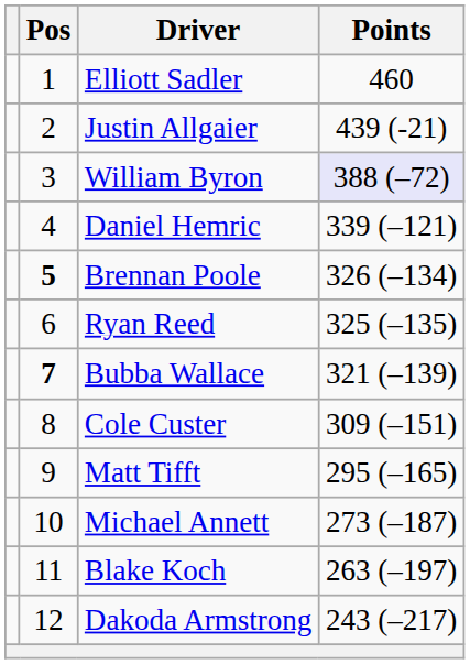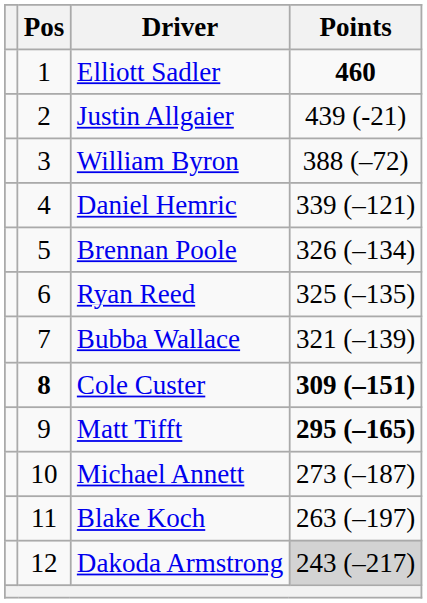Elliott Sadler | Points: normal -> bold
William Byron | Points: lavender background -> no background
Brennan Poole | Pos: bold -> normal
Bubba Wallace | Pos: bold -> normal
Cole Custer | Pos: normal -> bold
Cole Custer | Points: normal -> bold
Matt Tifft | Points: normal -> bold
Dakoda Armstrong | Points: no background -> lightgrey background
